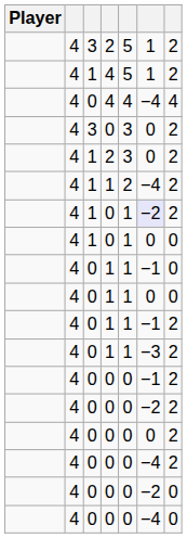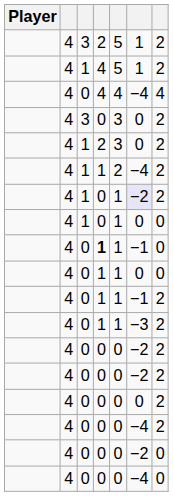row 10 | column 4: normal -> bold
row 14 | column 6: −1 -> −2
